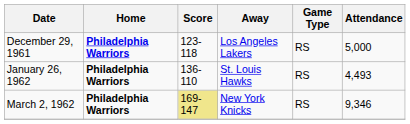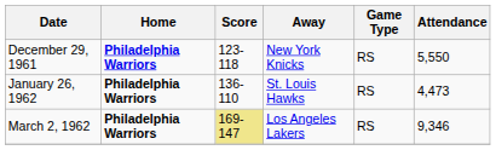December 29, 1961 | Away: Los Angeles Lakers -> New York Knicks
December 29, 1961 | Attendance: 5,000 -> 5,550
January 26, 1962 | Attendance: 4,493 -> 4,473
March 2, 1962 | Away: New York Knicks -> Los Angeles Lakers
